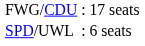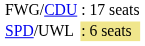SPD/UWL | column 2: no background -> khaki background
